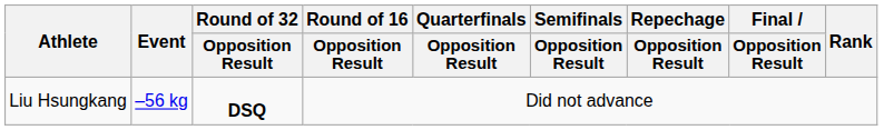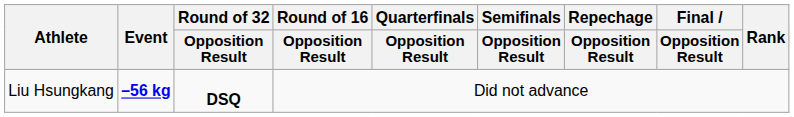Liu Hsungkang | Event: normal -> bold
